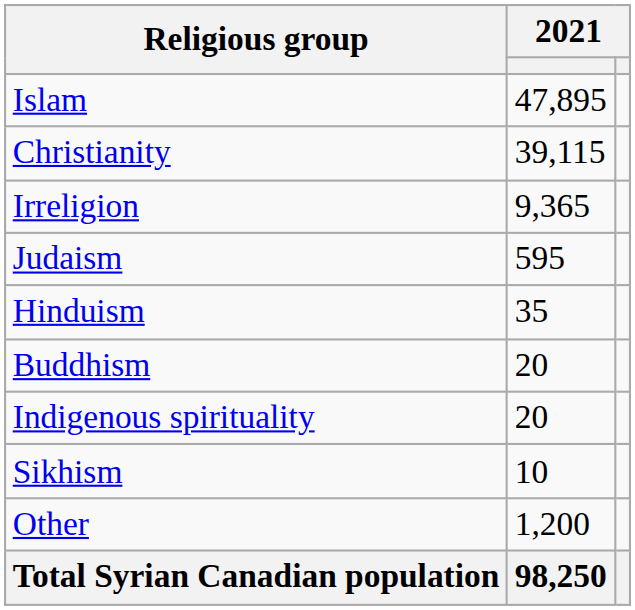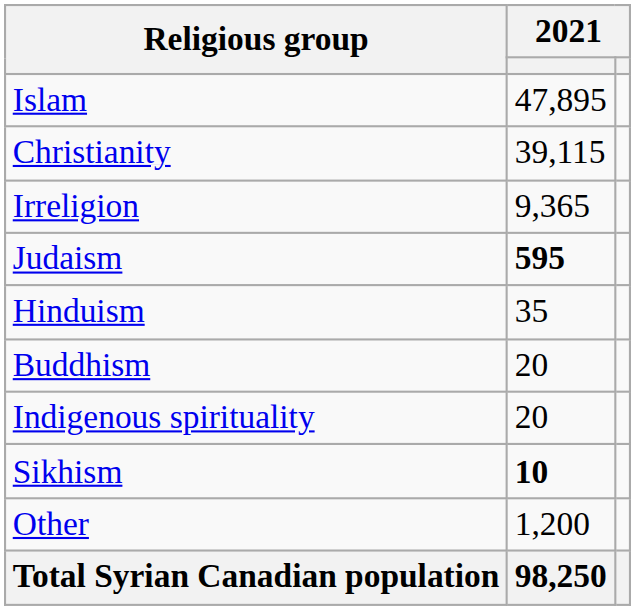Judaism | column 2: normal -> bold
Sikhism | column 2: normal -> bold
